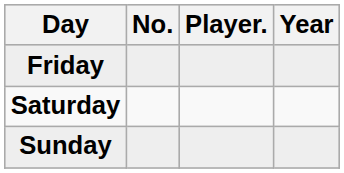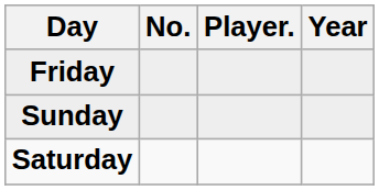rows swapped: Saturday <-> Sunday
